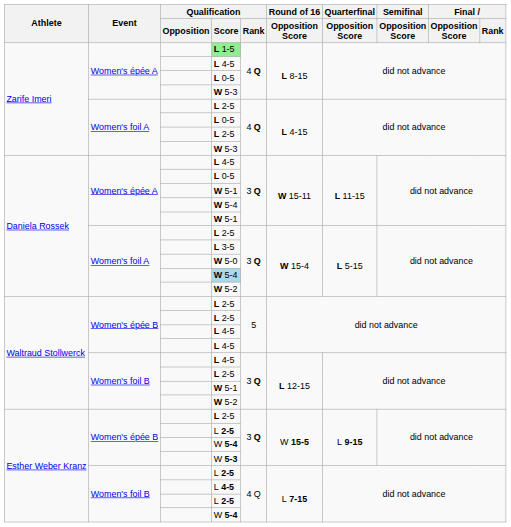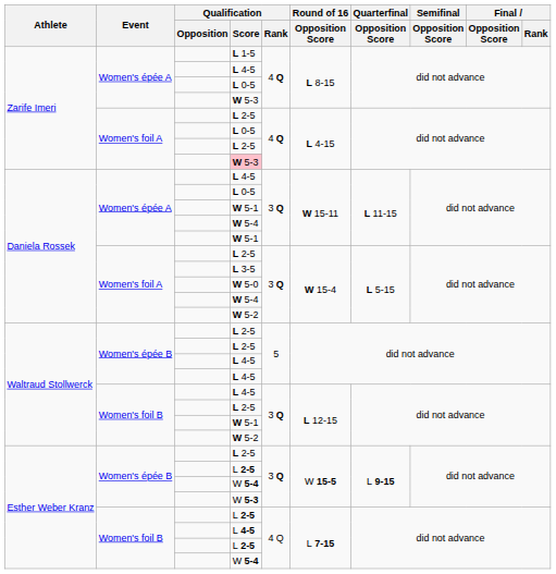L 1-5 | Qualification / Score: lightgreen background -> no background
Women's foil A / W 5-3 | Qualification / Score: no background -> pink background
Women's foil A / W 5-4 | Qualification / Score: lightblue background -> no background
